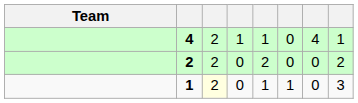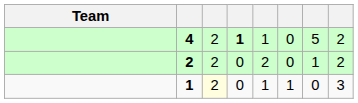row 2 | column 4: normal -> bold
row 2 | column 7: 4 -> 5
row 2 | column 8: 1 -> 2
row 3 | column 7: 0 -> 1
